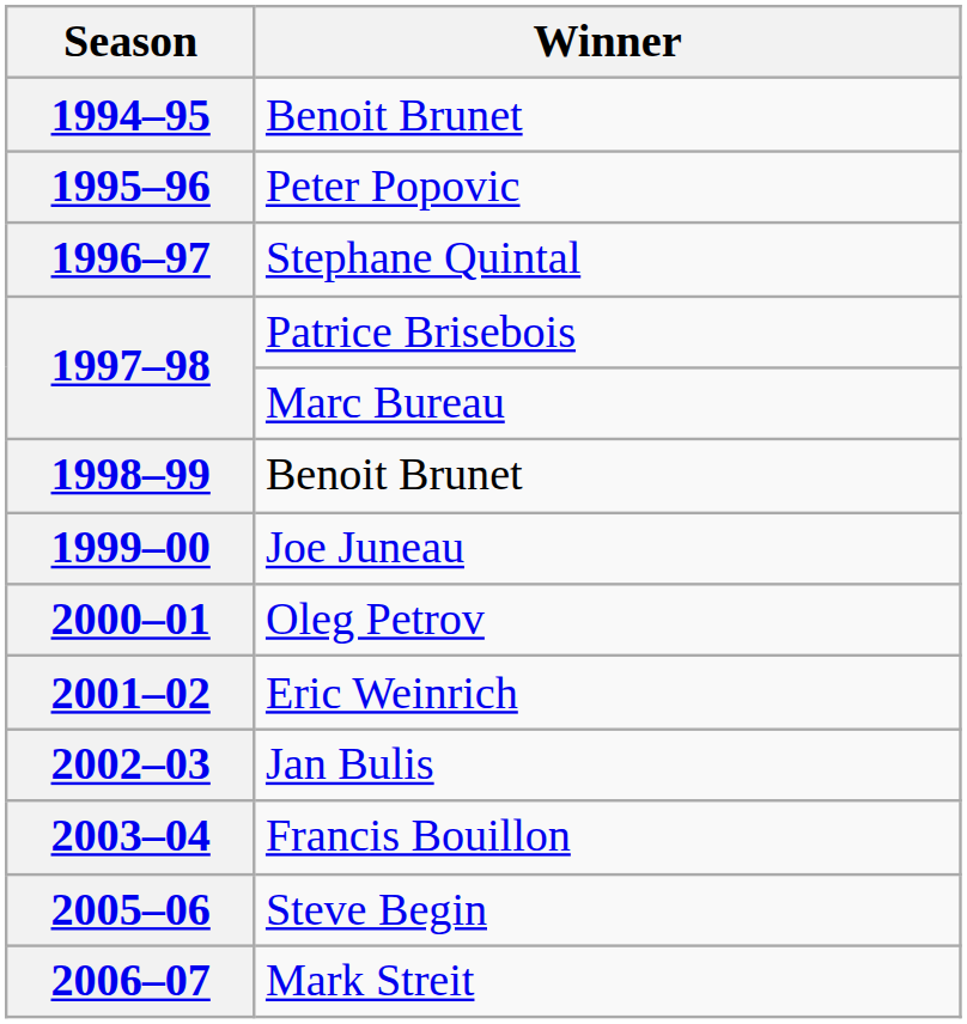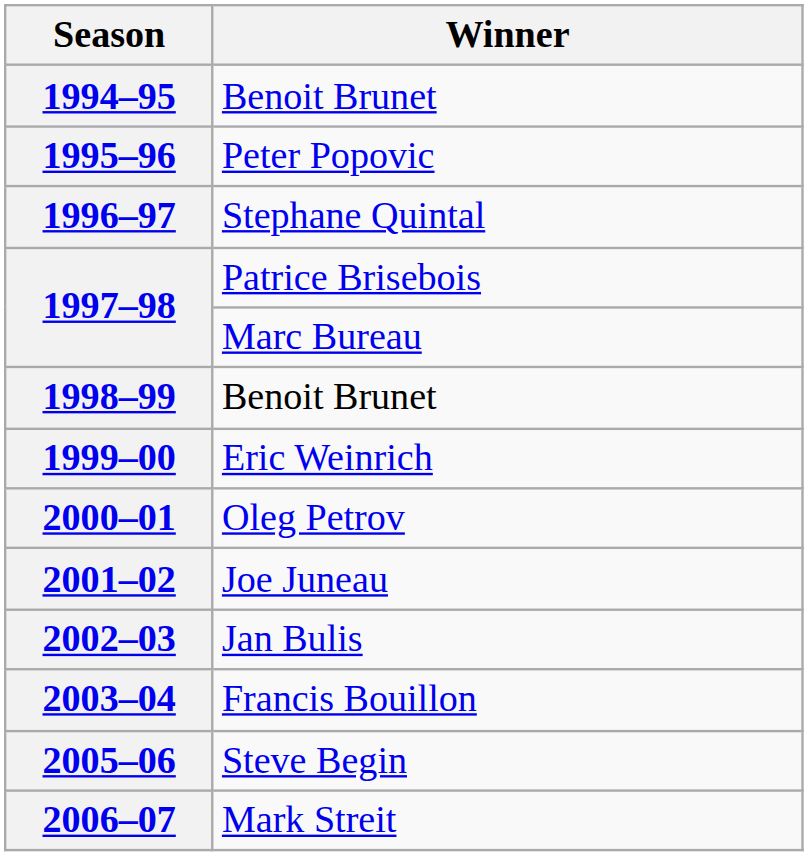row 8 | Winner: Joe Juneau -> Eric Weinrich
row 10 | Winner: Eric Weinrich -> Joe Juneau
